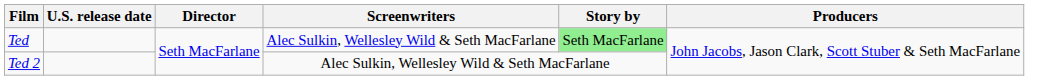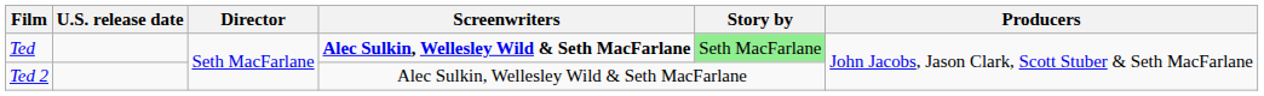Ted | Screenwriters: normal -> bold
